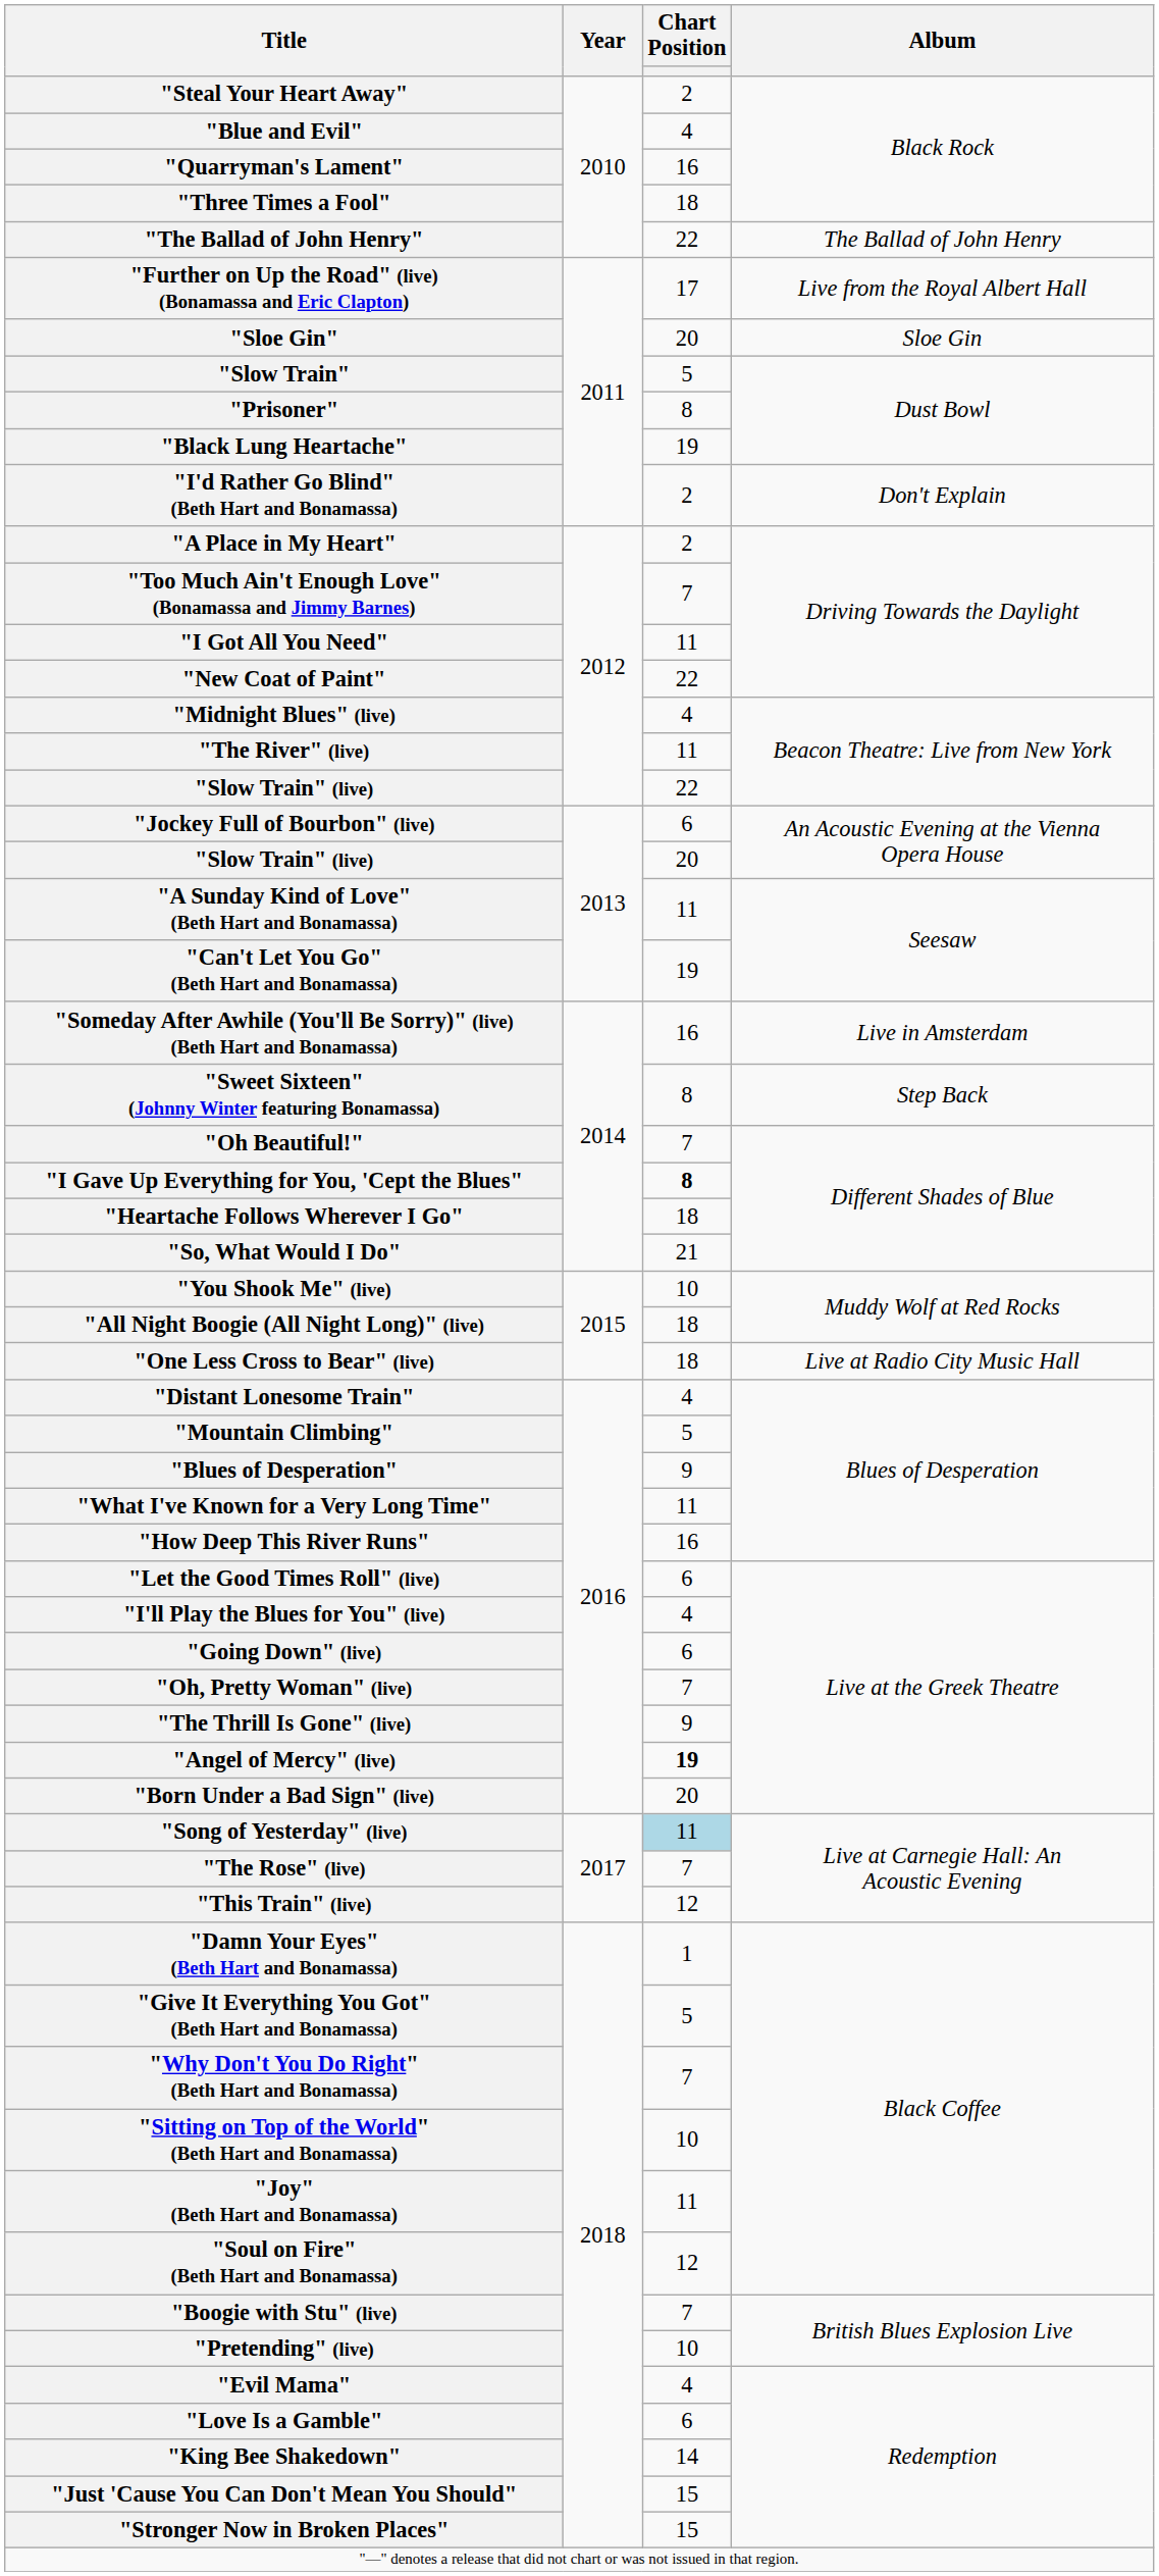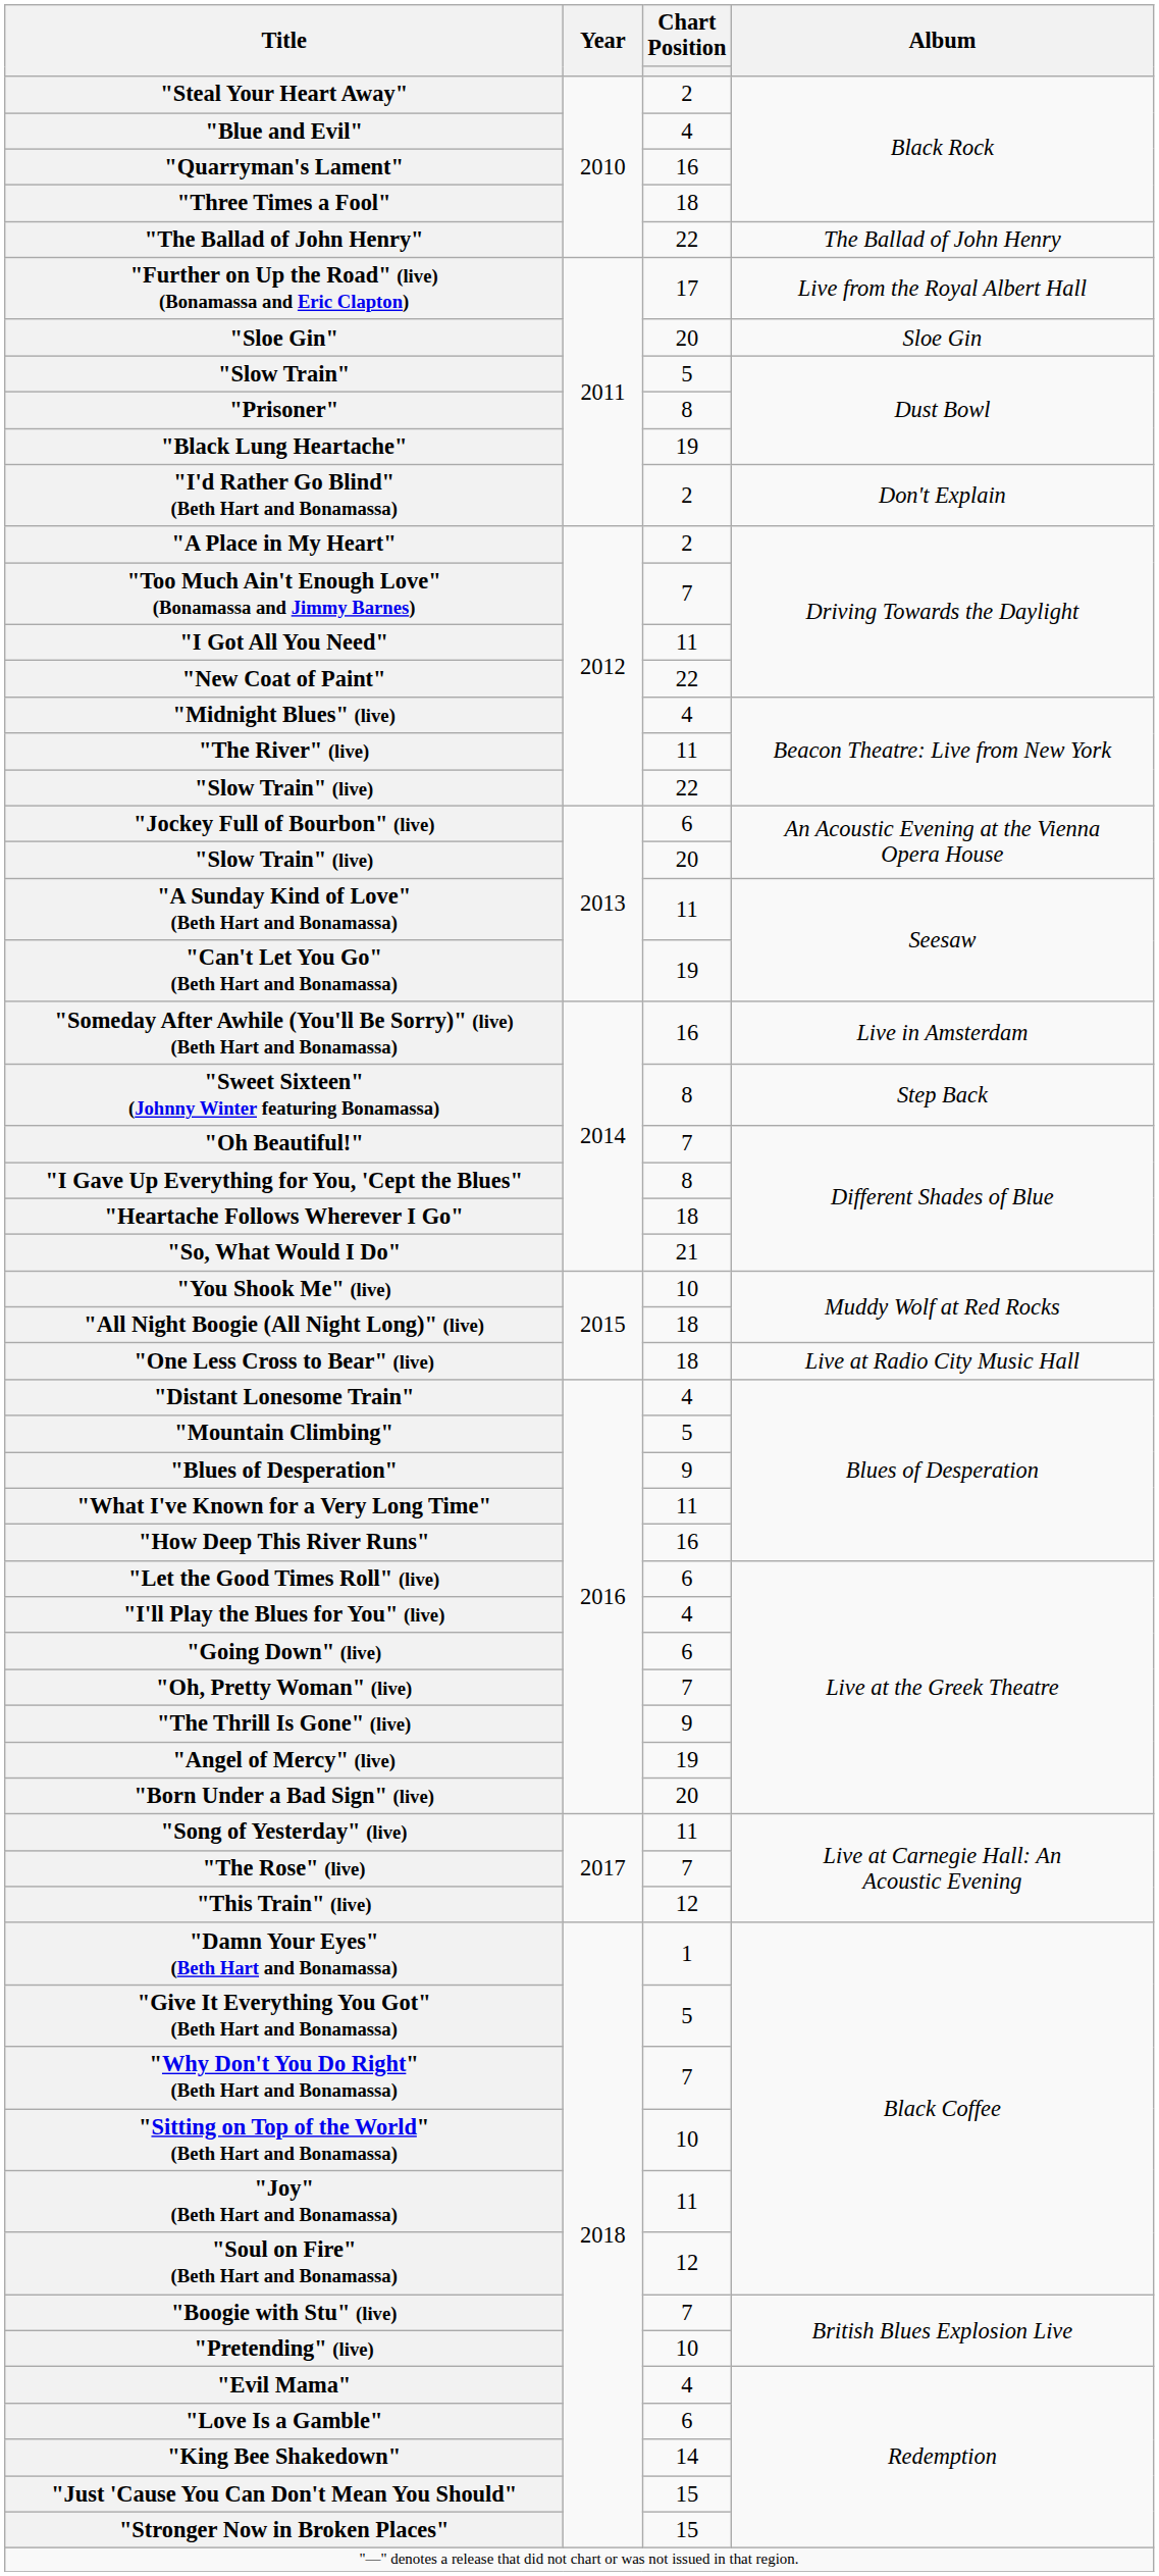"I Gave Up Everything for You, 'Cept the Blues" | Chart Position: bold -> normal
"Angel of Mercy" (live) | Chart Position: bold -> normal
"Song of Yesterday" (live) | Chart Position: lightblue background -> no background
